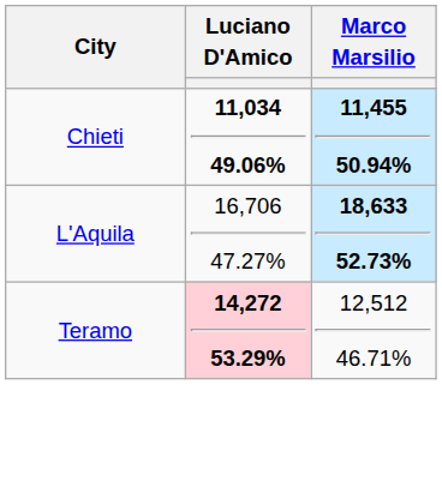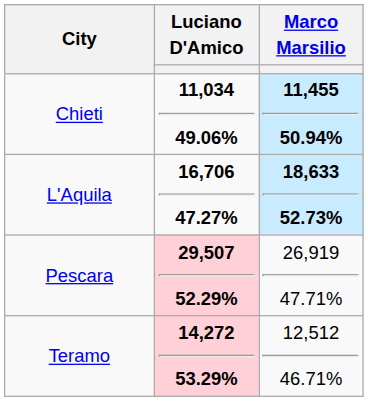L'Aquila | Luciano D'Amico: normal -> bold
+ row: Pescara | 29,507 52.29% | 26,919 47.71%
